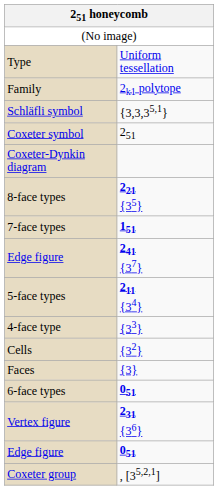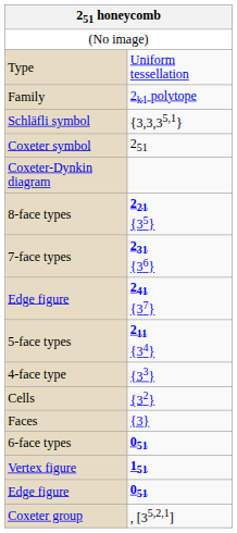row 9 | column 2: 151 -> 231 {36}
row 16 | column 2: 231 {36} -> 151
